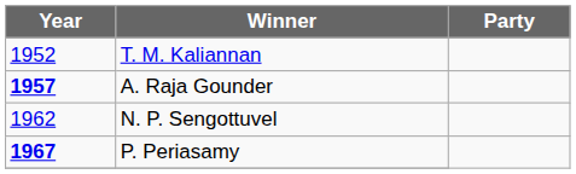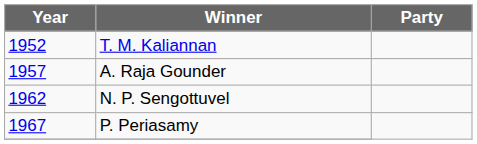A. Raja Gounder | Year: bold -> normal
P. Periasamy | Year: bold -> normal
